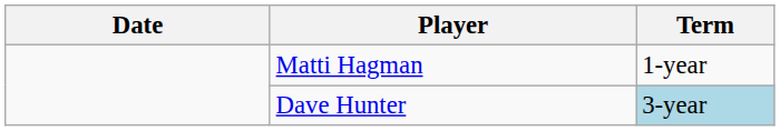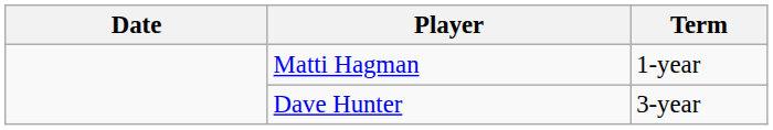Dave Hunter | Term: lightblue background -> no background
